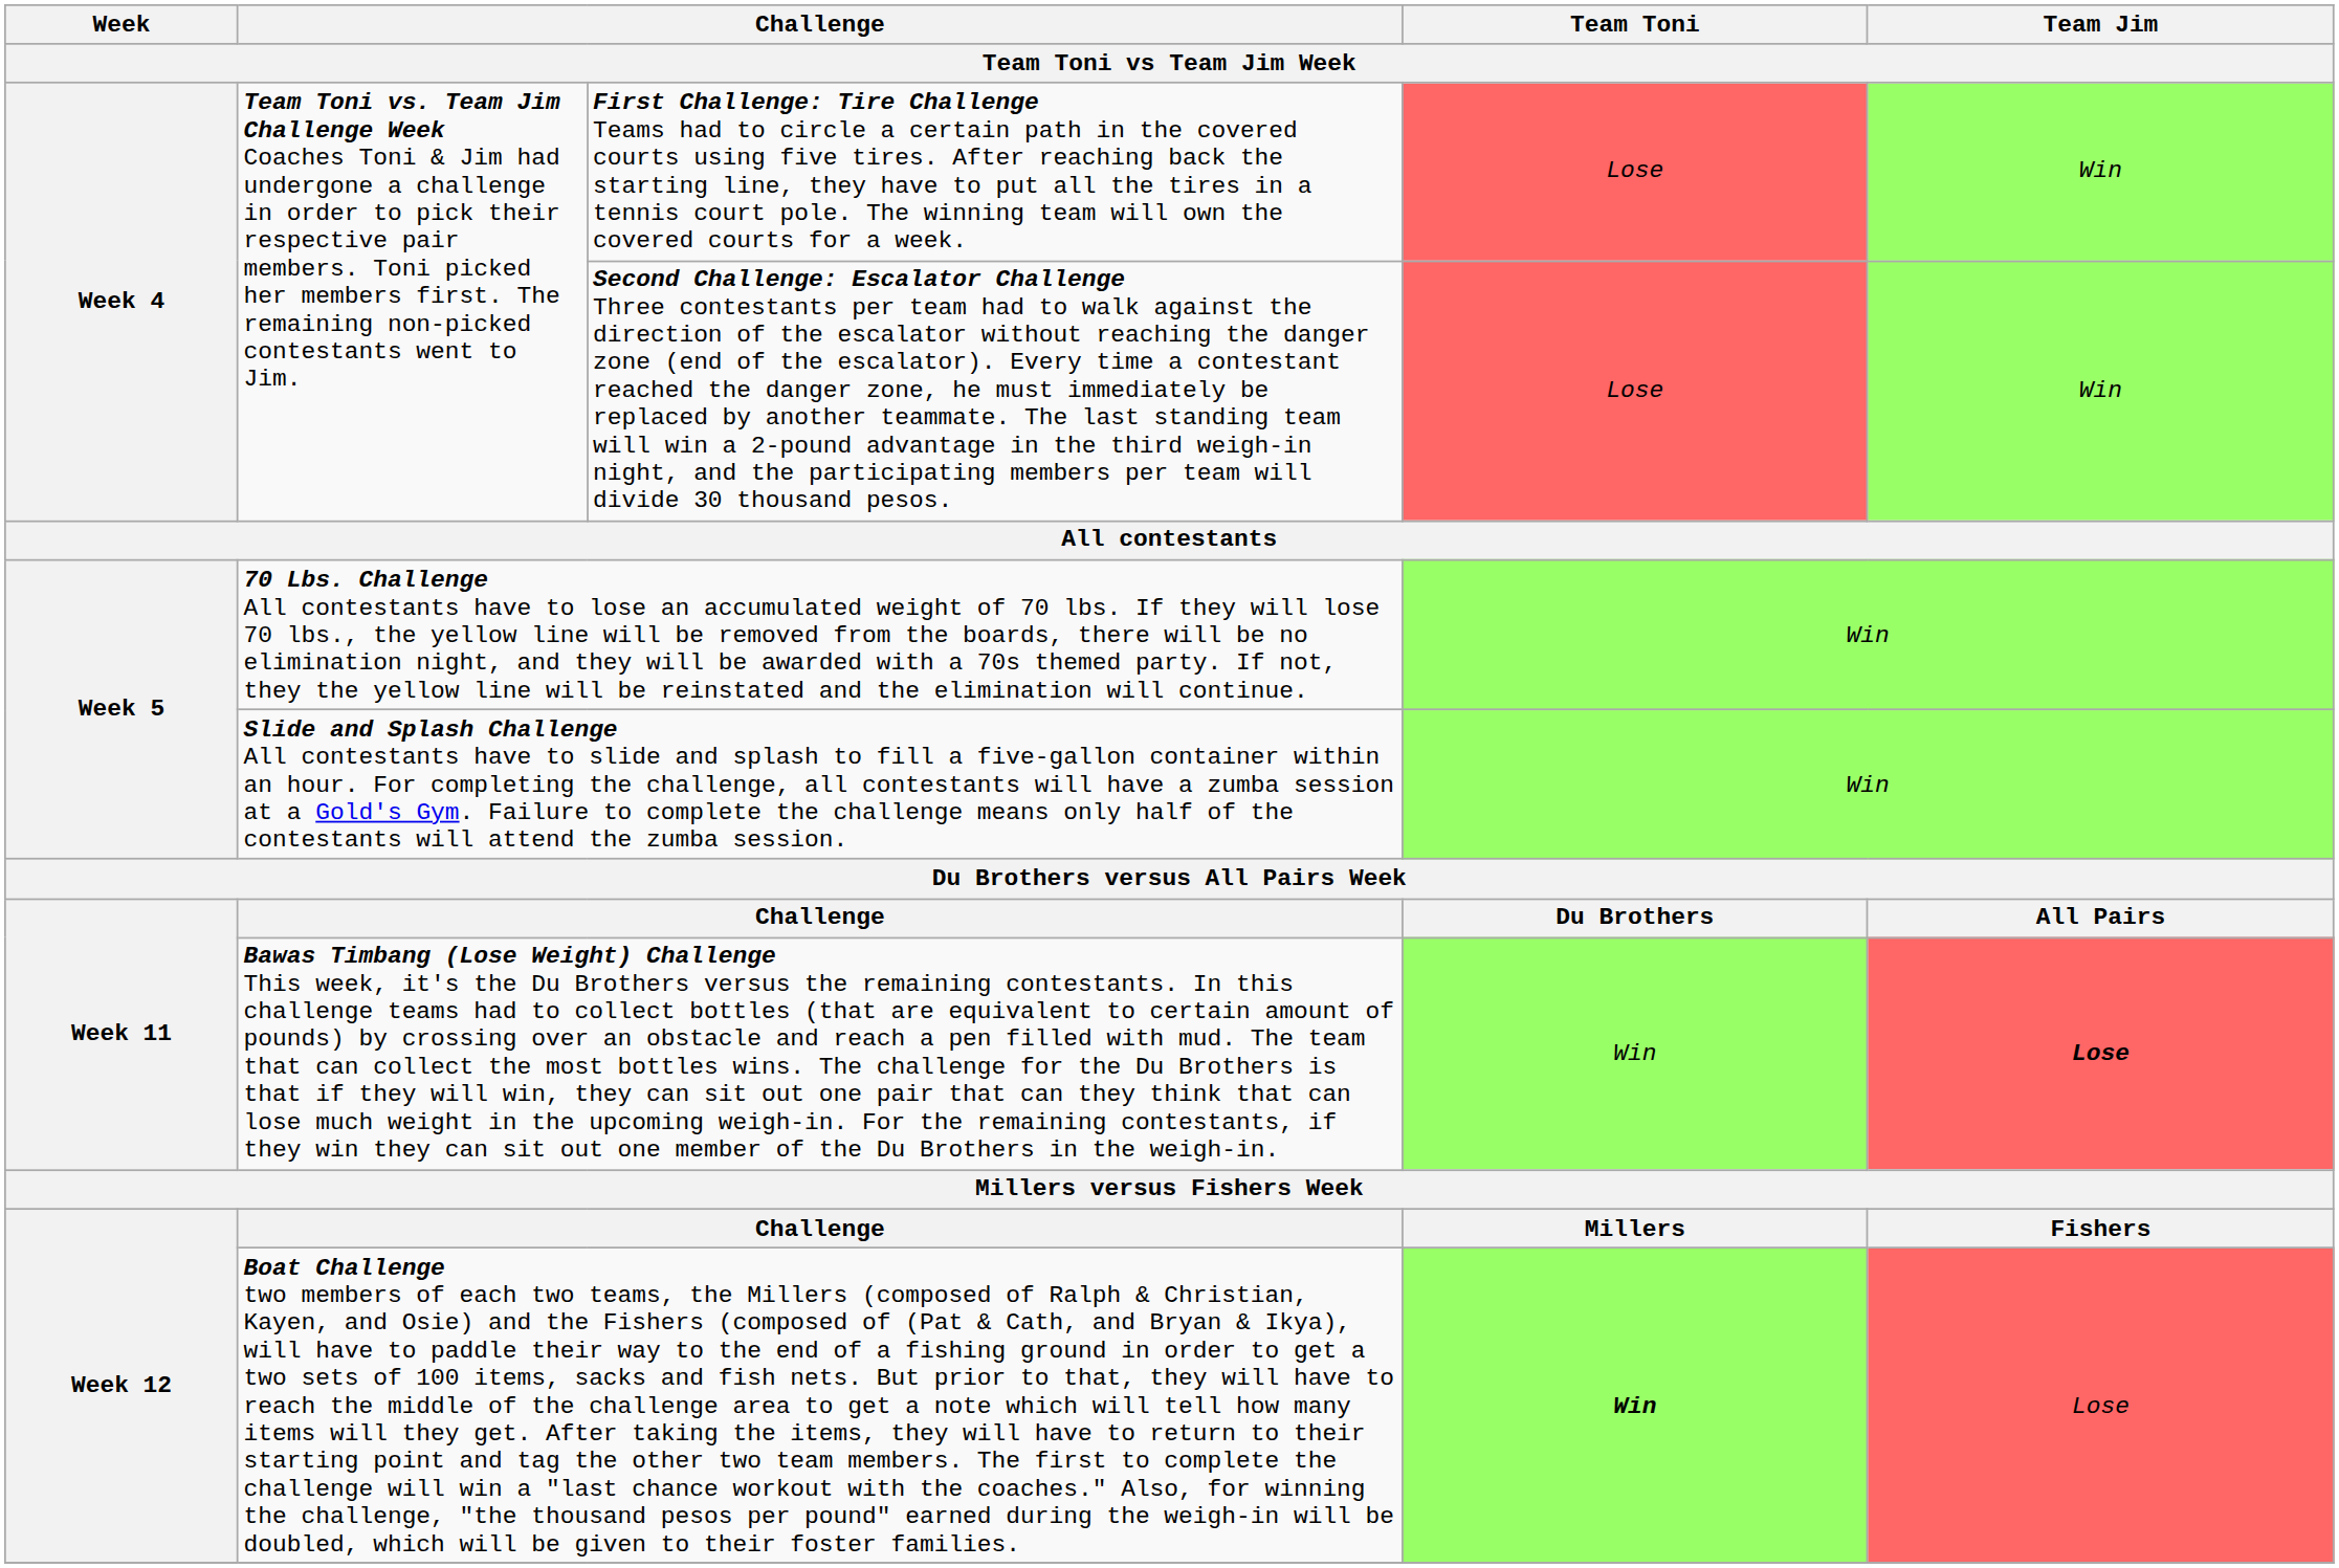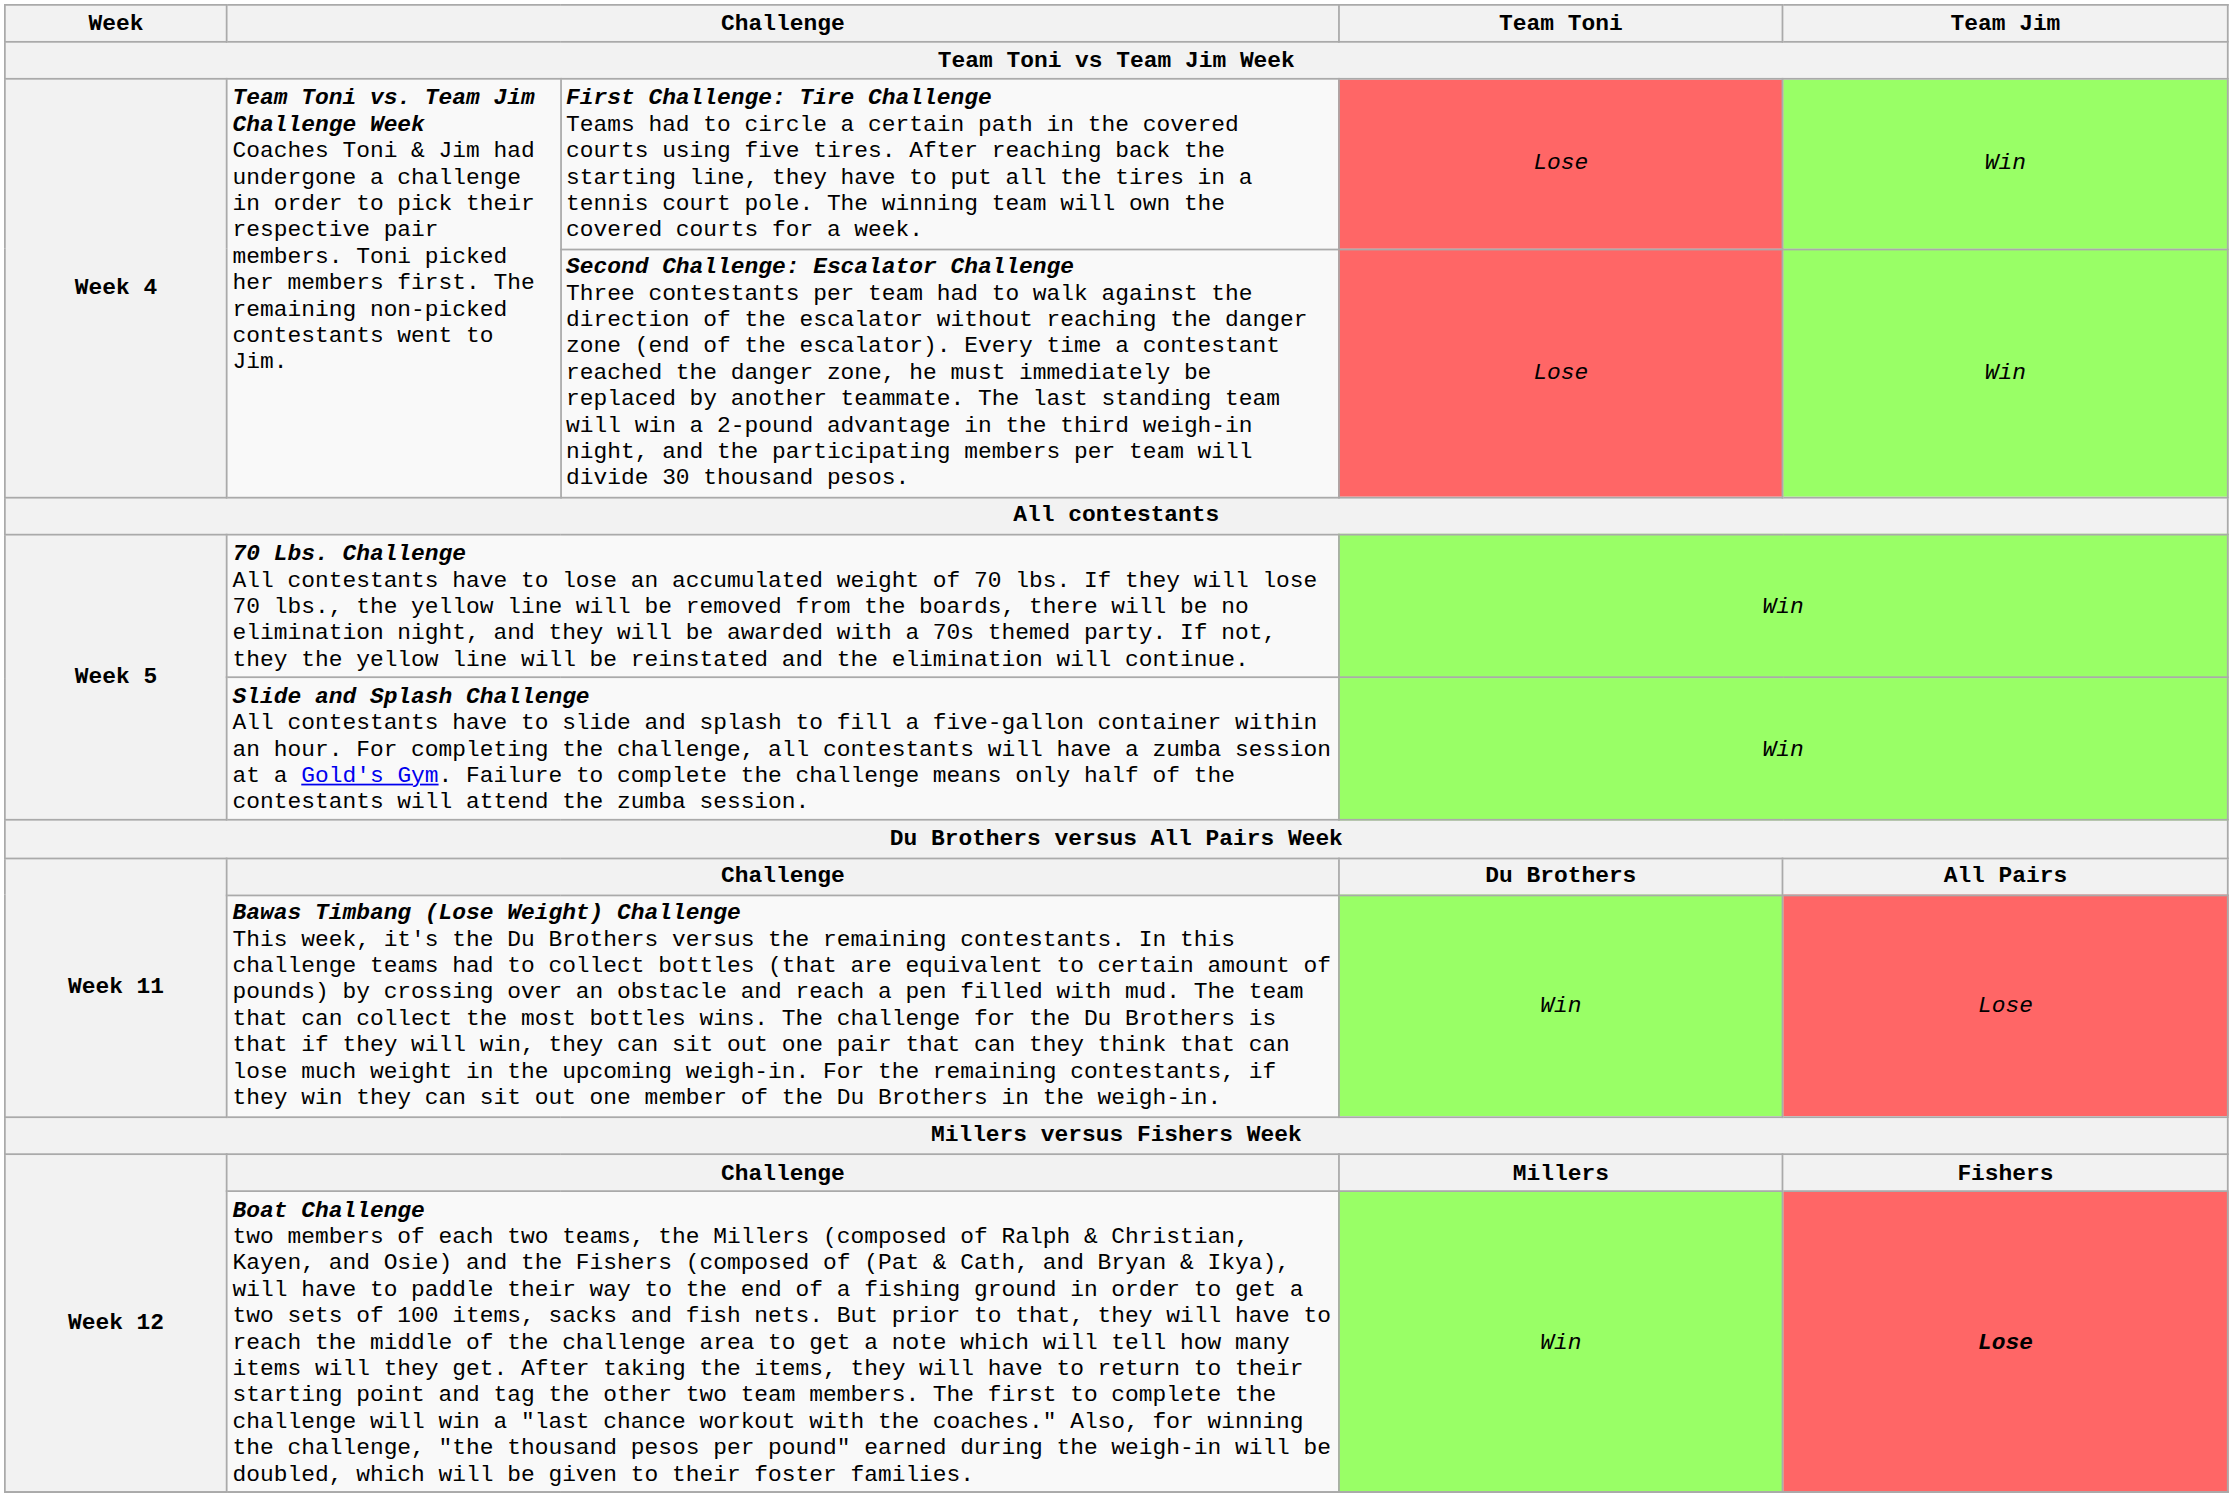row 10 | Team Jim: bold -> normal
row 13 | Team Toni: bold -> normal
row 13 | Team Jim: normal -> bold
